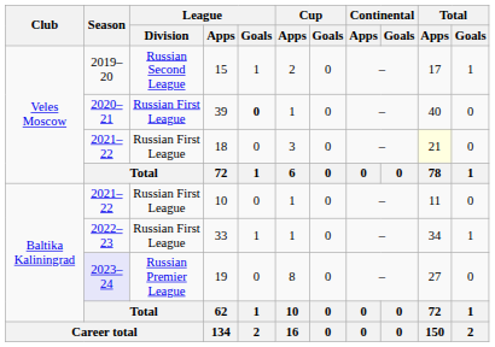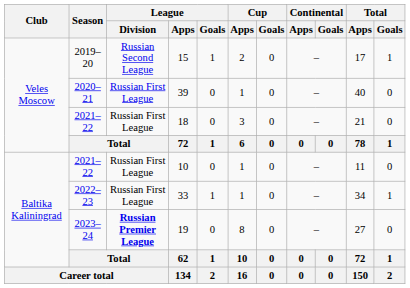39 | League / Goals: bold -> normal
18 | Total / Apps: lightyellow background -> no background
19 | Season: lavender background -> no background
19 | League / Division: normal -> bold
